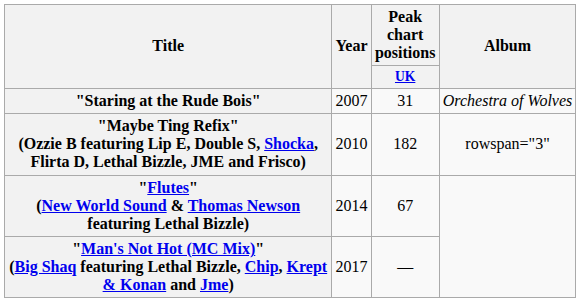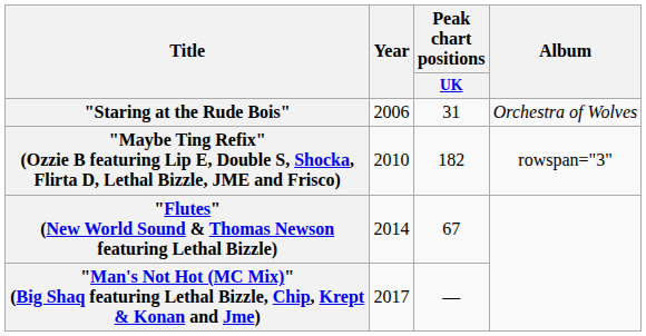"Staring at the Rude Bois" | Year: 2007 -> 2006
